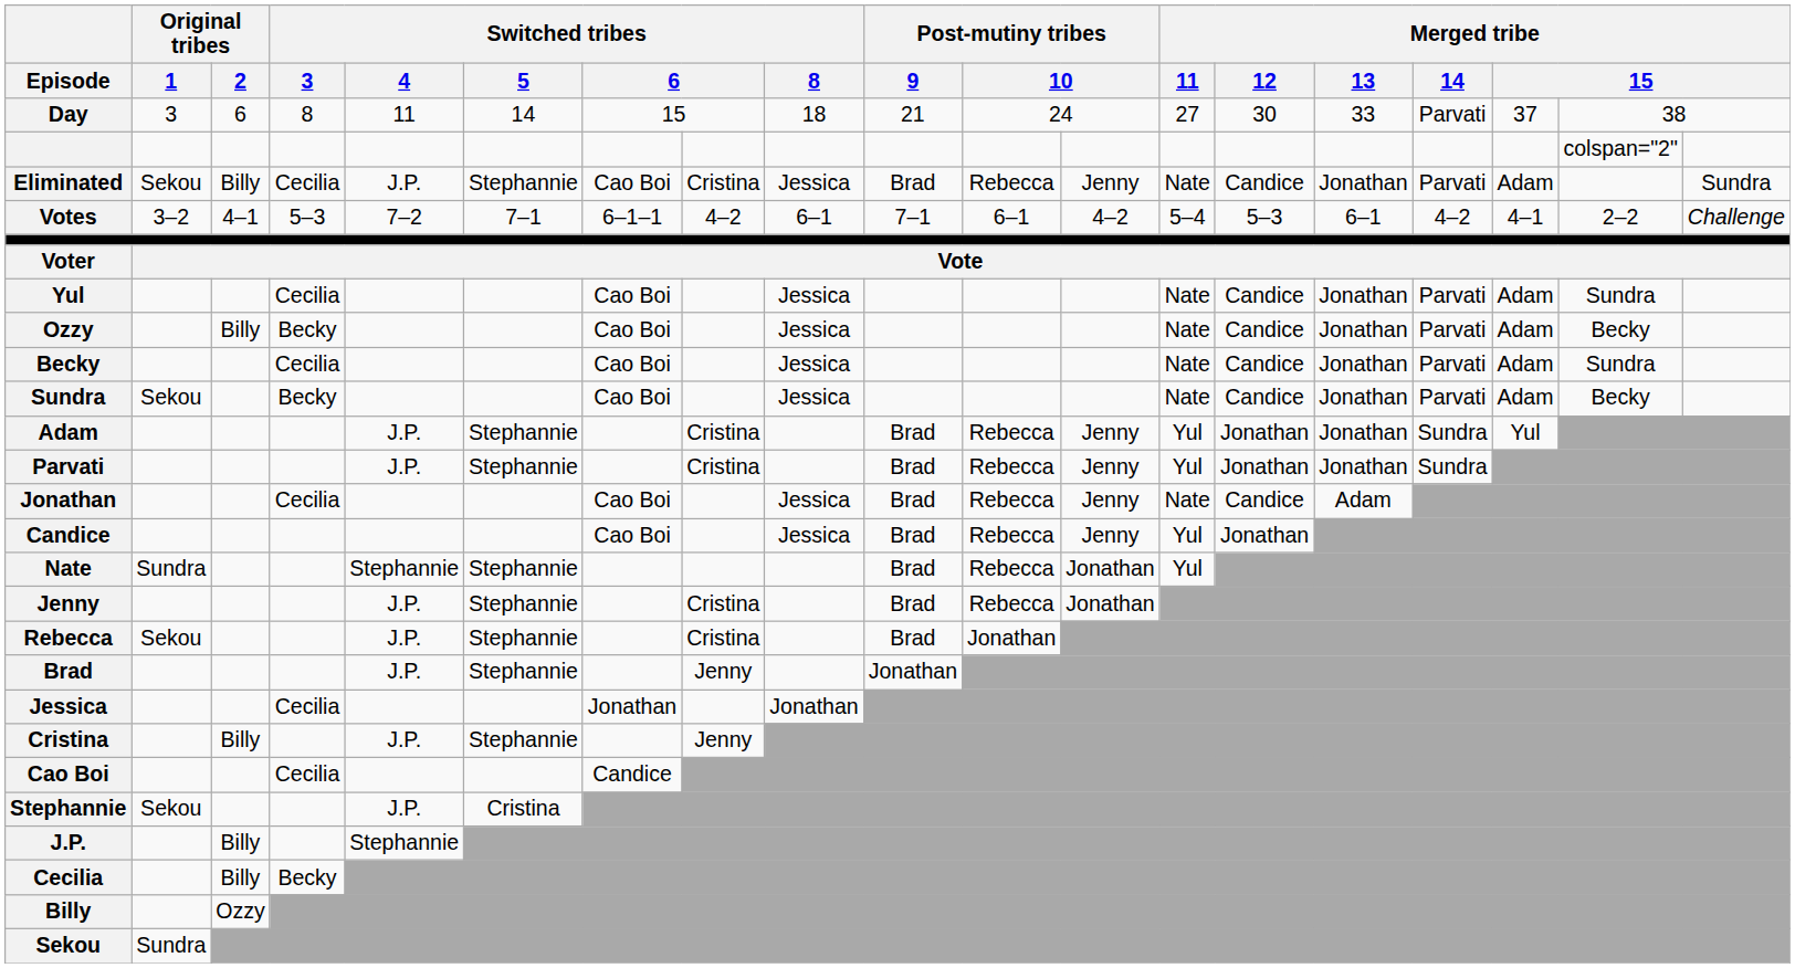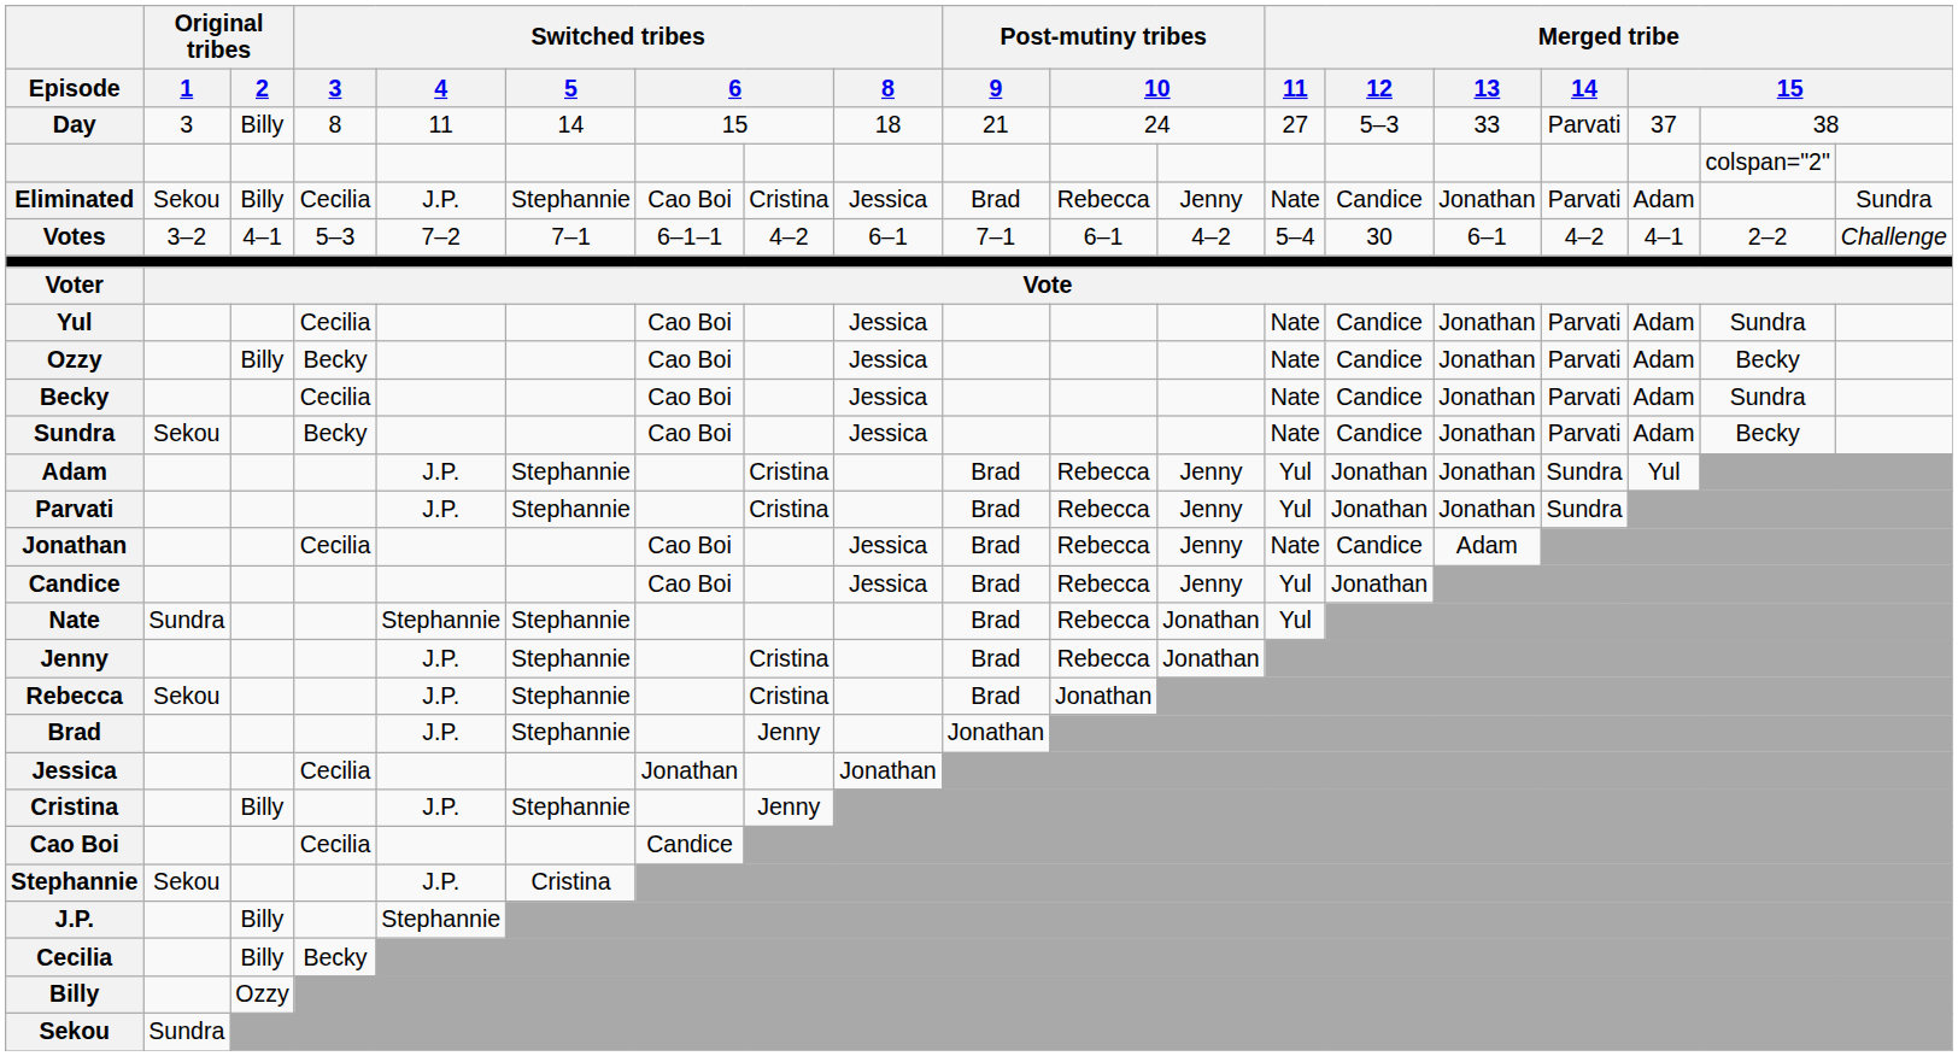Day | Original tribes / 2: 6 -> Billy
Day | Merged tribe / 12: 30 -> 5–3
Votes | Merged tribe / 12: 5–3 -> 30
